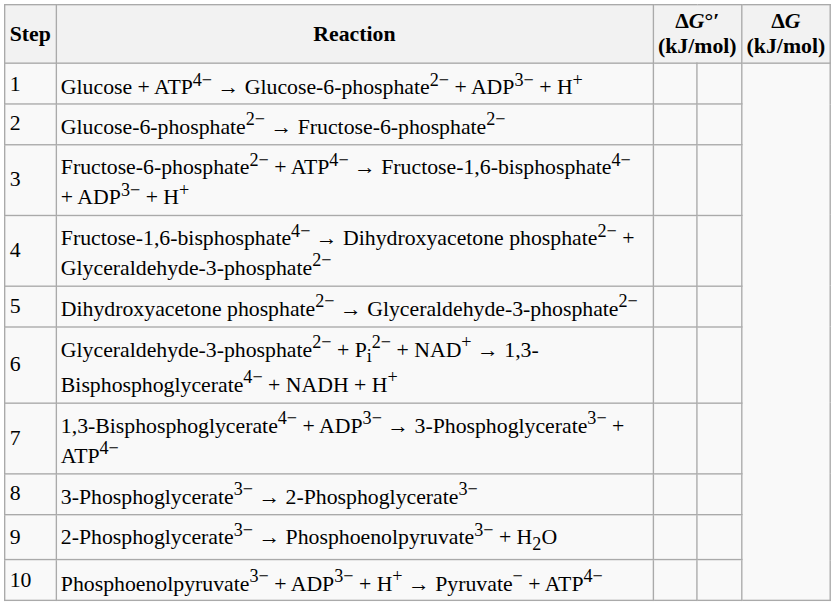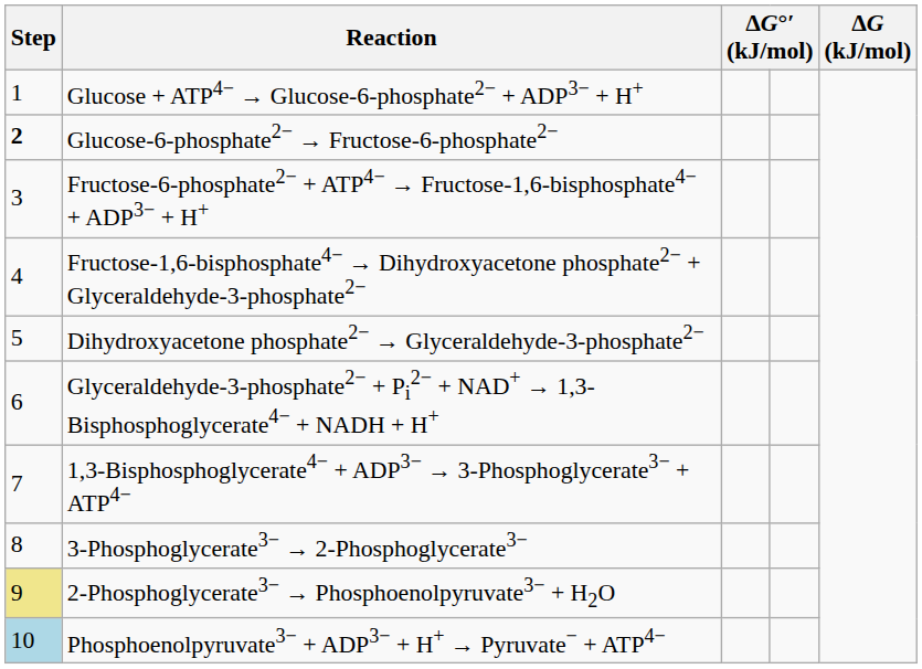Glucose-6-phosphate2− → Fructose-6-phosphate2− | Step: normal -> bold
2-Phosphoglycerate3− → Phosphoenolpyruvate3− + H2O | Step: no background -> khaki background
Phosphoenolpyruvate3− + ADP3− + H+ → Pyruvate− + ATP4− | Step: no background -> lightblue background
